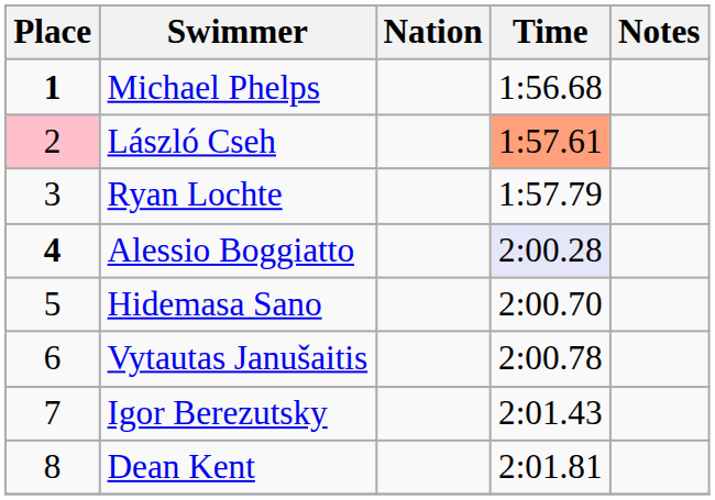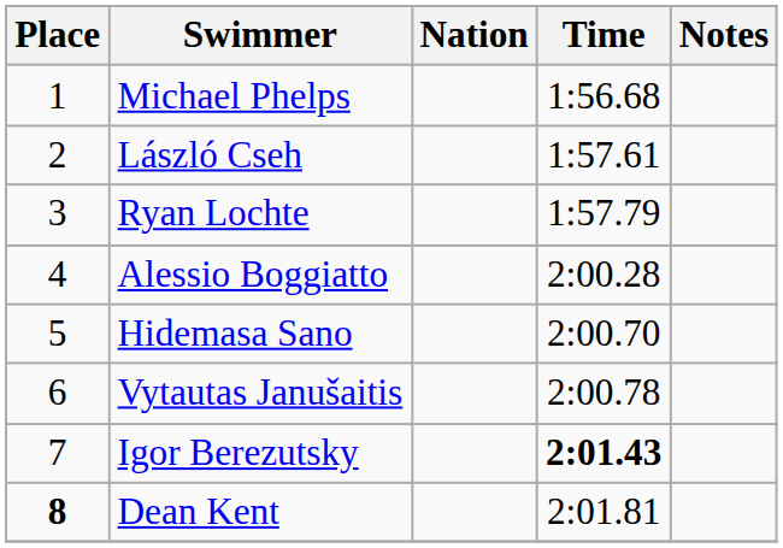Michael Phelps | Place: bold -> normal
László Cseh | Place: pink background -> no background
László Cseh | Time: lightsalmon background -> no background
Alessio Boggiatto | Place: bold -> normal
Alessio Boggiatto | Time: lavender background -> no background
Igor Berezutsky | Time: normal -> bold
Dean Kent | Place: normal -> bold
